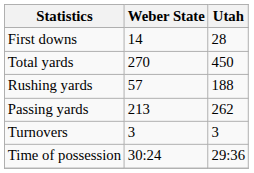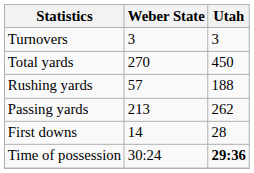rows swapped: First downs <-> Turnovers
Time of possession | Utah: normal -> bold
